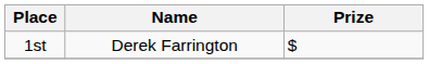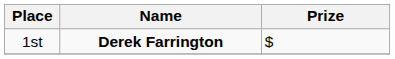1st | Name: normal -> bold
